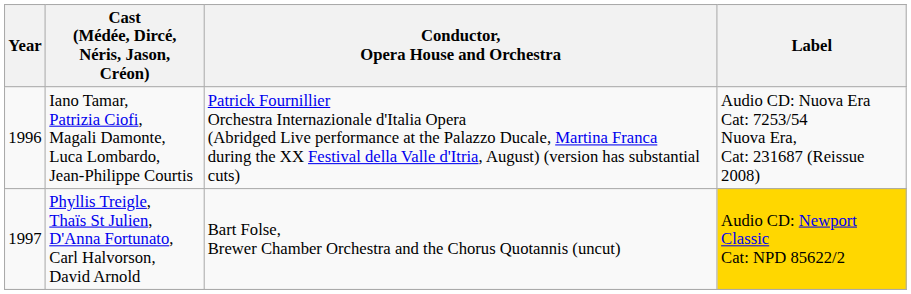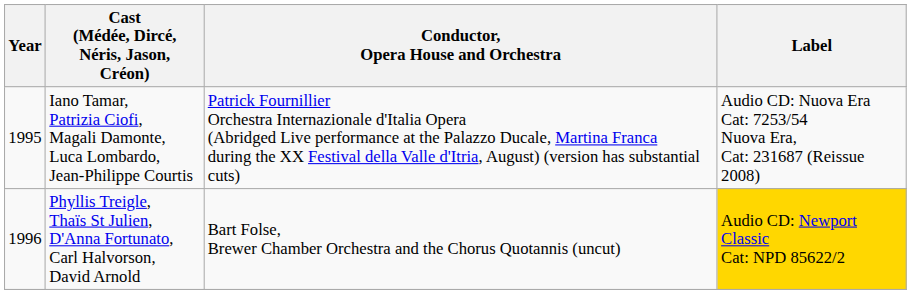row 2 | Year: 1996 -> 1995
row 3 | Year: 1997 -> 1996
